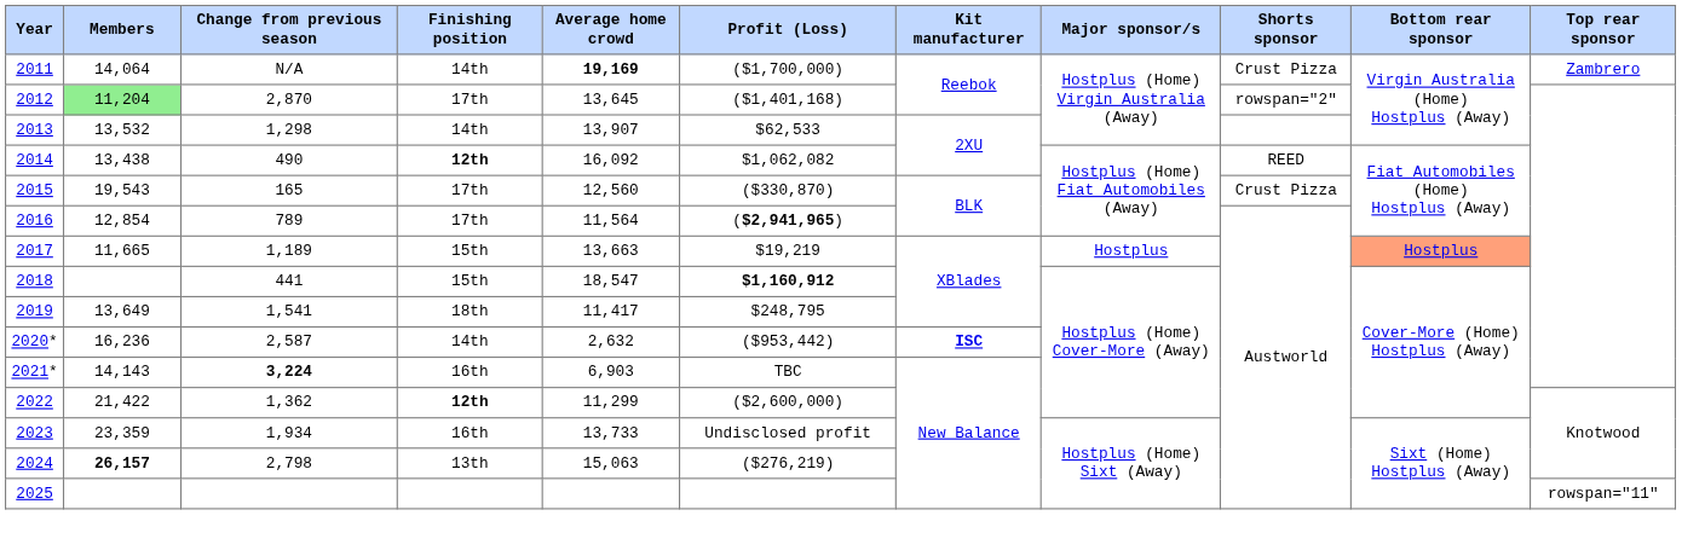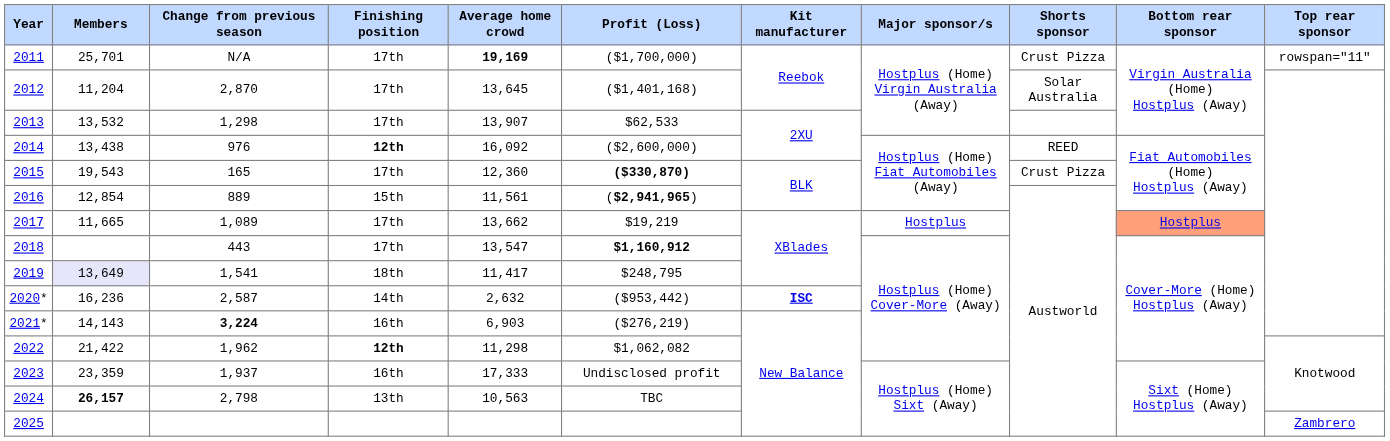2011 | Members: 14,064 -> 25,701
2011 | Finishing position: 14th -> 17th
2011 | Top rear sponsor: Zambrero -> rowspan="11"
2012 | Members: lightgreen background -> no background
2012 | Shorts sponsor: rowspan="2" -> Solar Australia
2013 | Finishing position: 14th -> 17th
2014 | Change from previous season: 490 -> 976
2014 | Profit (Loss): $1,062,082 -> ($2,600,000)
2015 | Average home crowd: 12,560 -> 12,360
2015 | Profit (Loss): normal -> bold
2016 | Change from previous season: 789 -> 889
2016 | Finishing position: 17th -> 15th
2016 | Average home crowd: 11,564 -> 11,561
2017 | Change from previous season: 1,189 -> 1,089
2017 | Finishing position: 15th -> 17th
2017 | Average home crowd: 13,663 -> 13,662
2018 | Change from previous season: 441 -> 443
2018 | Finishing position: 15th -> 17th
2018 | Average home crowd: 18,547 -> 13,547
2019 | Members: no background -> lavender background
2021* | Profit (Loss): TBC -> ($276,219)
2022 | Change from previous season: 1,362 -> 1,962
2022 | Average home crowd: 11,299 -> 11,298
2022 | Profit (Loss): ($2,600,000) -> $1,062,082
2023 | Change from previous season: 1,934 -> 1,937
2023 | Average home crowd: 13,733 -> 17,333
2024 | Average home crowd: 15,063 -> 10,563
2024 | Profit (Loss): ($276,219) -> TBC
2025 | Top rear sponsor: rowspan="11" -> Zambrero
